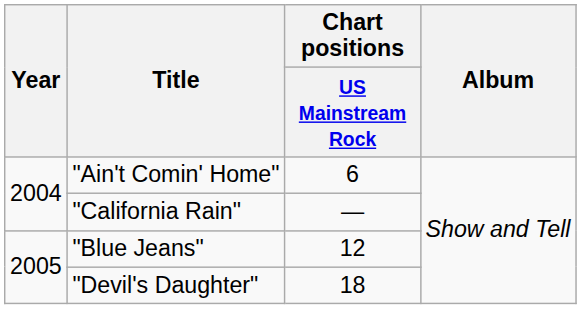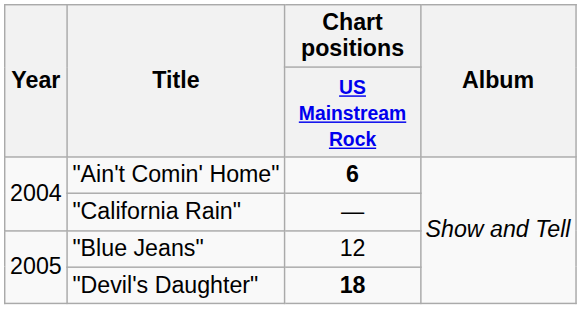"Ain't Comin' Home" | Chart positions / US Mainstream Rock: normal -> bold
"Devil's Daughter" | Chart positions / US Mainstream Rock: normal -> bold
